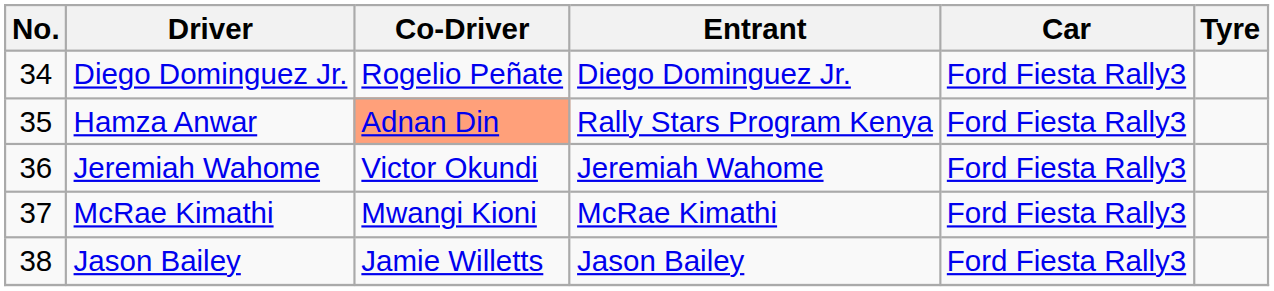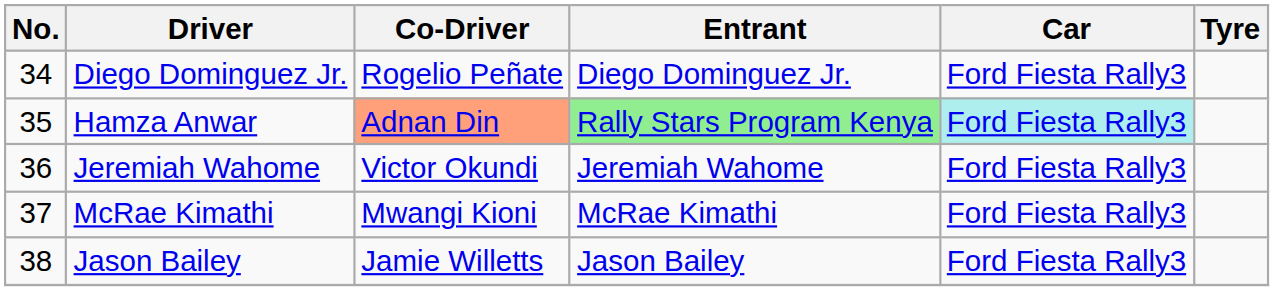Hamza Anwar | Entrant: no background -> lightgreen background
Hamza Anwar | Car: no background -> paleturquoise background
